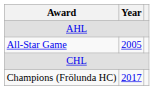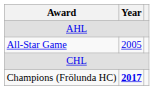Champions (Frölunda HC) | Year: normal -> bold
